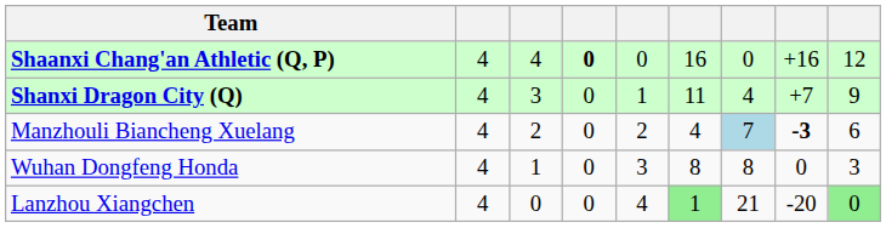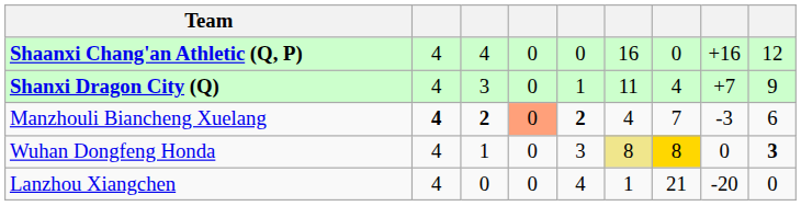Shaanxi Chang'an Athletic (Q, P) | column 4: bold -> normal
Manzhouli Biancheng Xuelang | column 2: normal -> bold
Manzhouli Biancheng Xuelang | column 3: normal -> bold
Manzhouli Biancheng Xuelang | column 4: no background -> lightsalmon background
Manzhouli Biancheng Xuelang | column 5: normal -> bold
Manzhouli Biancheng Xuelang | column 7: lightblue background -> no background
Manzhouli Biancheng Xuelang | column 8: bold -> normal
Wuhan Dongfeng Honda | column 6: no background -> khaki background
Wuhan Dongfeng Honda | column 7: no background -> gold background
Wuhan Dongfeng Honda | column 9: normal -> bold
Lanzhou Xiangchen | column 6: lightgreen background -> no background
Lanzhou Xiangchen | column 9: lightgreen background -> no background
